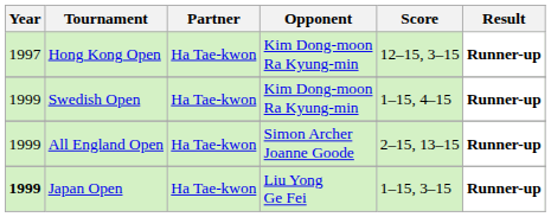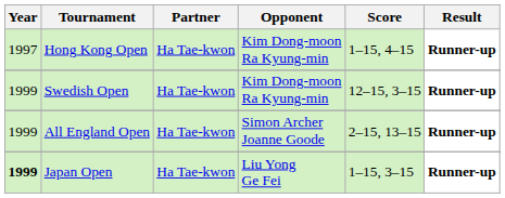Hong Kong Open | Score: 12–15, 3–15 -> 1–15, 4–15
Swedish Open | Score: 1–15, 4–15 -> 12–15, 3–15
